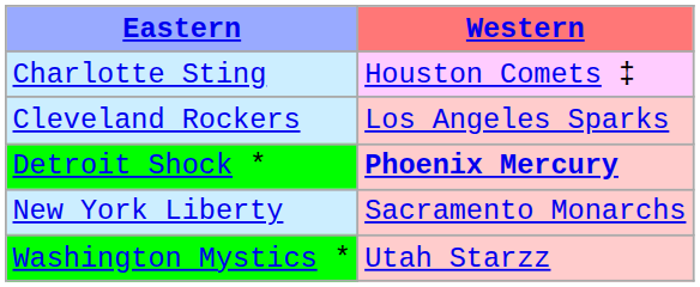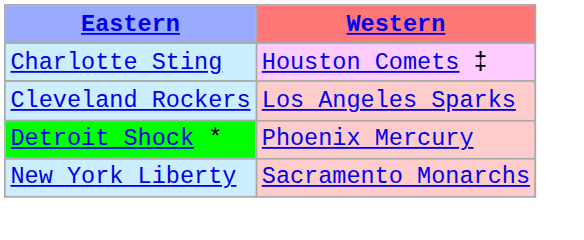Detroit Shock * | Western: bold -> normal
- row: Washington Mystics * | Utah Starzz
